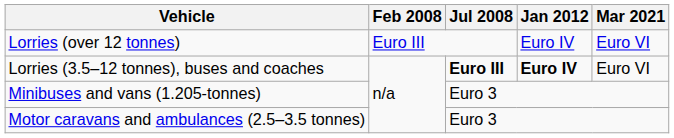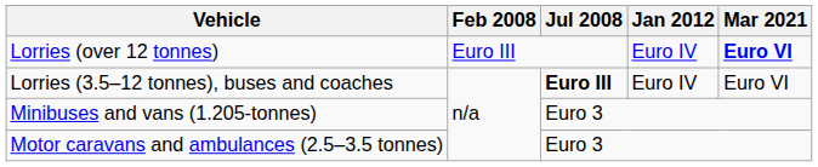Lorries (over 12 tonnes) | Mar 2021: normal -> bold
Lorries (3.5–12 tonnes), buses and coaches | Jan 2012: bold -> normal
